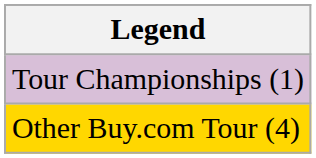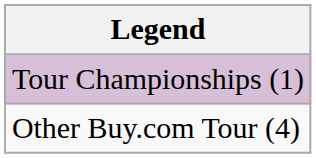row 3 | column 1: gold background -> no background
